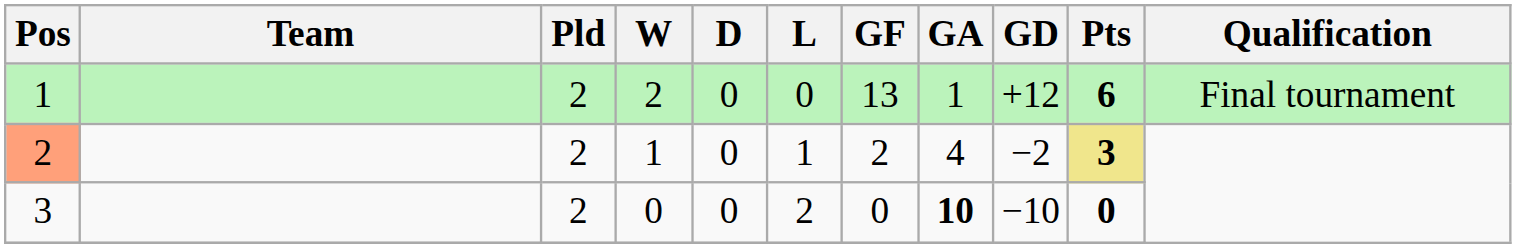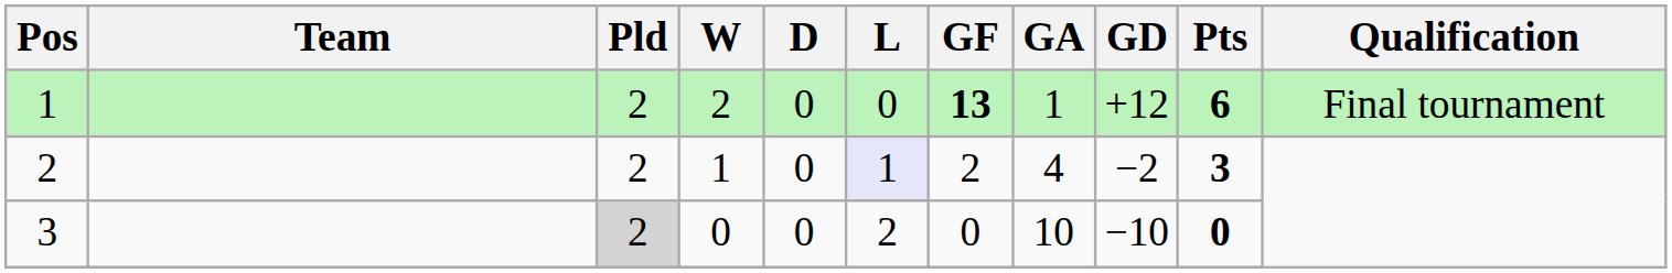row 2 | GF: normal -> bold
row 3 | Pos: lightsalmon background -> no background
row 3 | L: no background -> lavender background
row 3 | Pts: khaki background -> no background
row 4 | Pld: no background -> lightgrey background
row 4 | GA: bold -> normal
